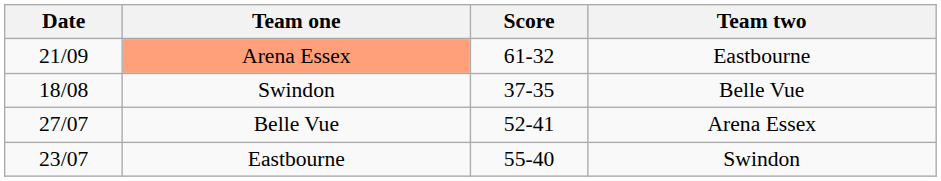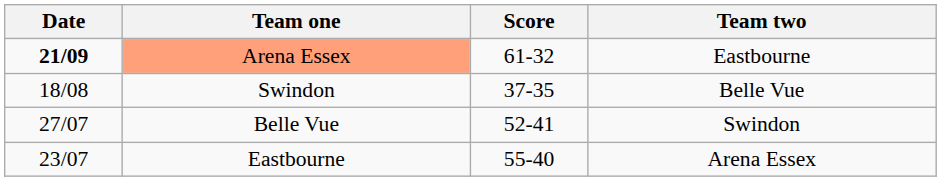row 2 | Date: normal -> bold
row 4 | Team two: Arena Essex -> Swindon
row 5 | Team two: Swindon -> Arena Essex
